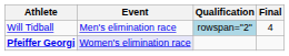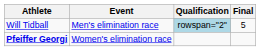Will Tidball | Final: 4 -> 5
Pfeiffer Georgi | Event: lavender background -> no background
